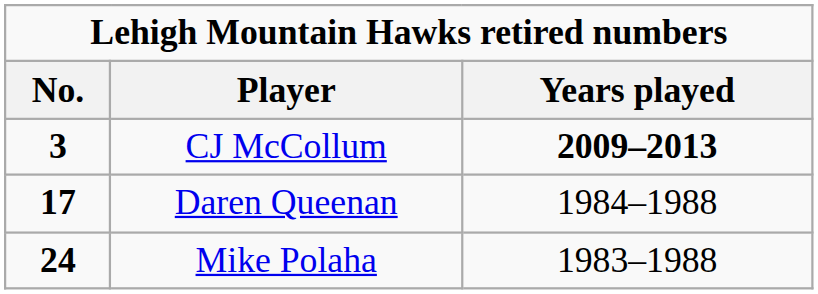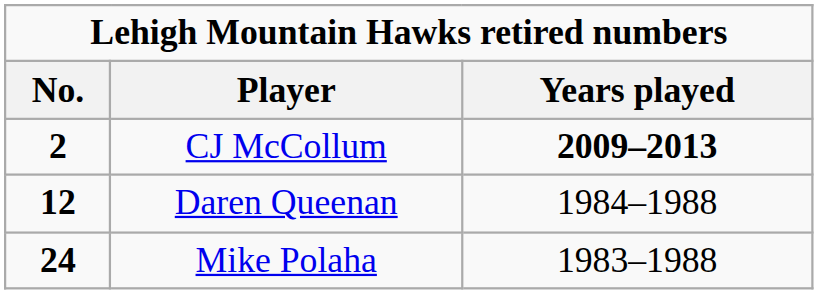CJ McCollum | No.: 3 -> 2
Daren Queenan | No.: 17 -> 12
